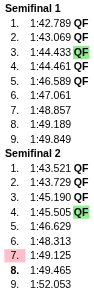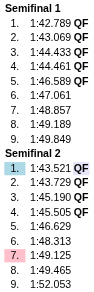1:44.433 | column 3: lightgreen background -> no background
1:43.521 | column 1: no background -> lightblue background
1:43.521 | column 3: no background -> lavender background
1:45.505 | column 3: lightgreen background -> no background
1:49.465 | column 1: bold -> normal
